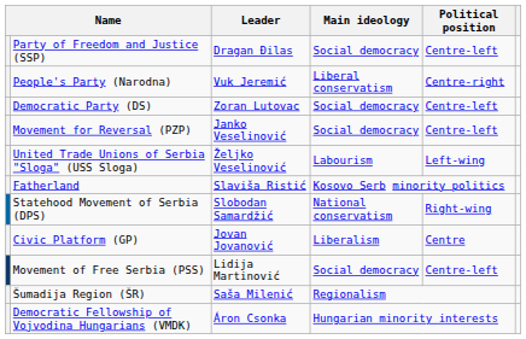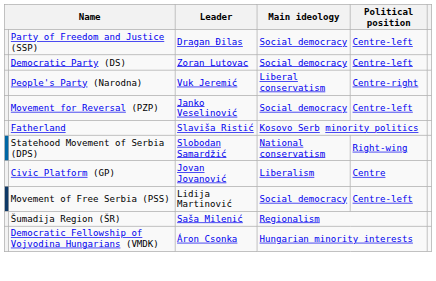rows swapped: People's Party (Narodna) <-> Democratic Party (DS)
- row: United Trade Unions of Serbia "Sloga" (USS Sloga) | Željko Veselinović | Labourism | Left-wing
